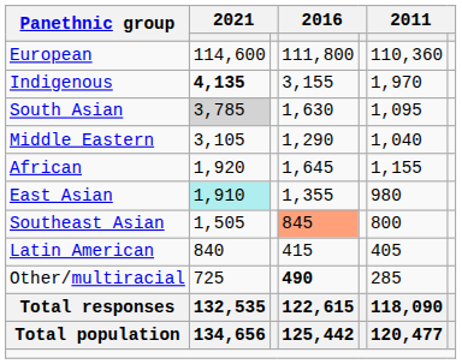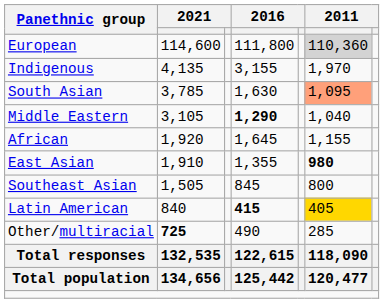European | column 6: no background -> lightgrey background
Indigenous | column 2: bold -> normal
South Asian | column 2: lightgrey background -> no background
South Asian | column 6: no background -> lightsalmon background
Middle Eastern | column 4: normal -> bold
East Asian | column 2: paleturquoise background -> no background
East Asian | column 6: normal -> bold
Southeast Asian | column 4: lightsalmon background -> no background
Latin American | column 4: normal -> bold
Latin American | column 6: no background -> gold background
Other/multiracial | column 2: normal -> bold
Other/multiracial | column 4: bold -> normal
